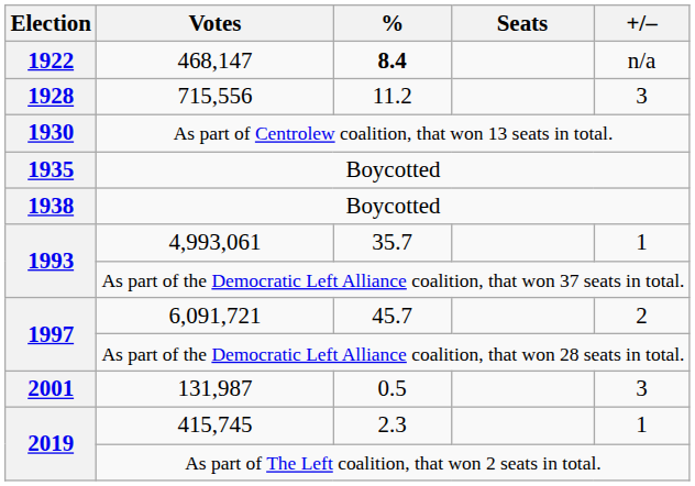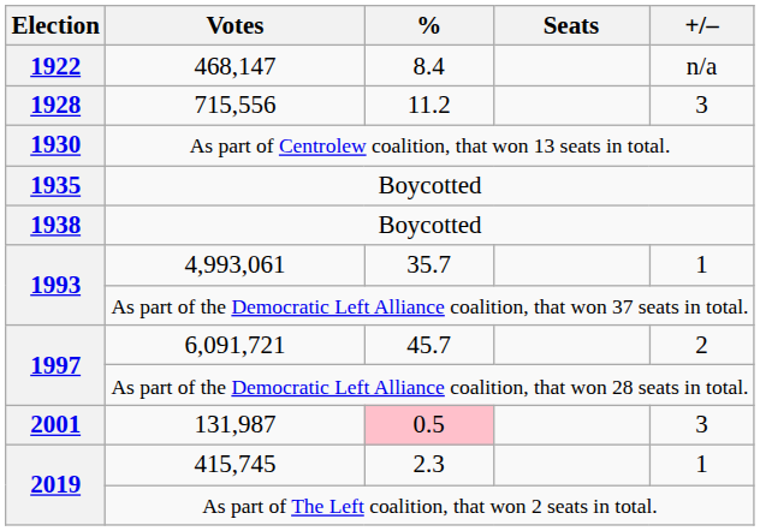468,147 | %: bold -> normal
131,987 | %: no background -> pink background
